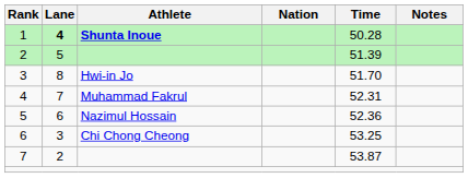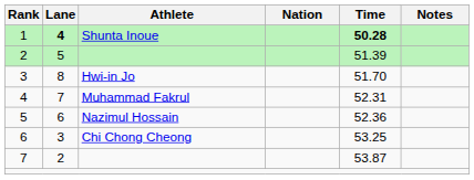1 | Athlete: bold -> normal
1 | Time: normal -> bold
